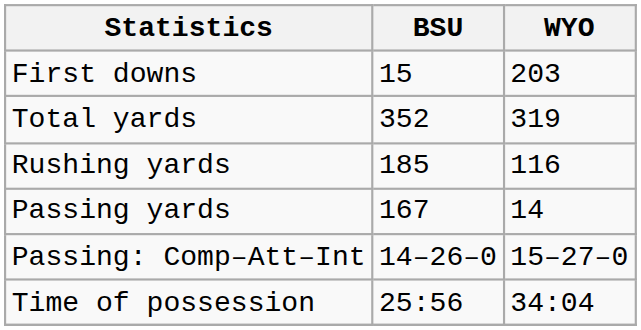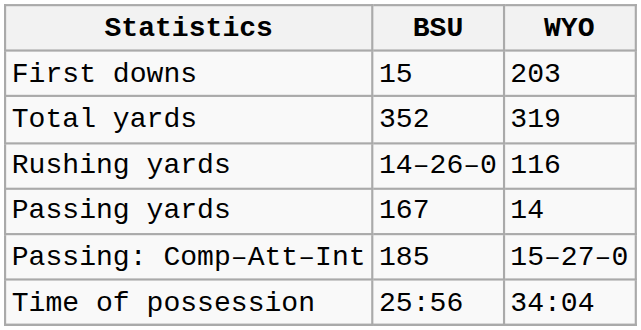Rushing yards | BSU: 185 -> 14–26–0
Passing: Comp–Att–Int | BSU: 14–26–0 -> 185
